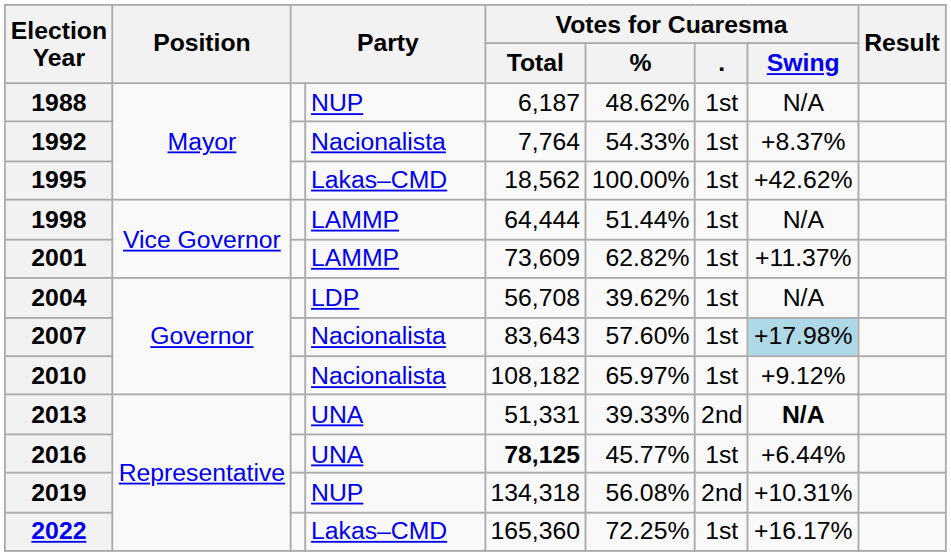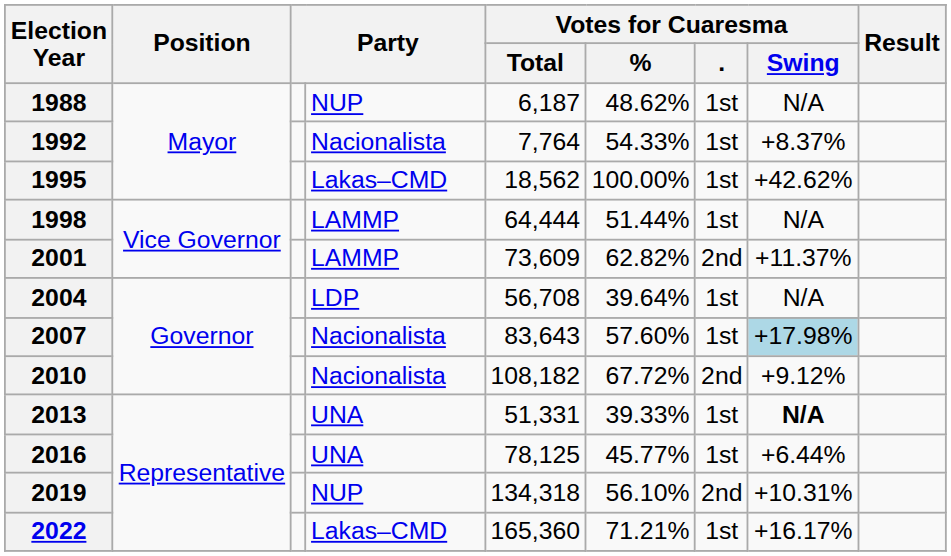2001 | Votes for Cuaresma / .: 1st -> 2nd
2004 | Votes for Cuaresma / %: 39.62% -> 39.64%
2010 | Votes for Cuaresma / %: 65.97% -> 67.72%
2010 | Votes for Cuaresma / .: 1st -> 2nd
2013 | Votes for Cuaresma / .: 2nd -> 1st
2016 | Votes for Cuaresma / Total: bold -> normal
2019 | Votes for Cuaresma / %: 56.08% -> 56.10%
2022 | Votes for Cuaresma / %: 72.25% -> 71.21%
